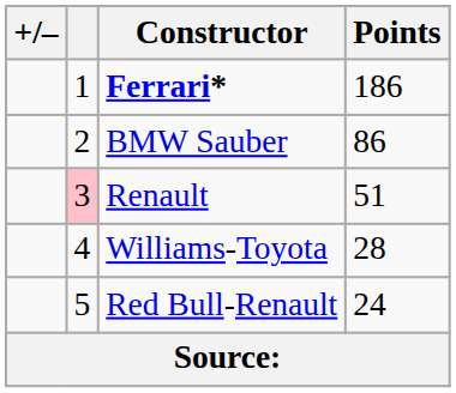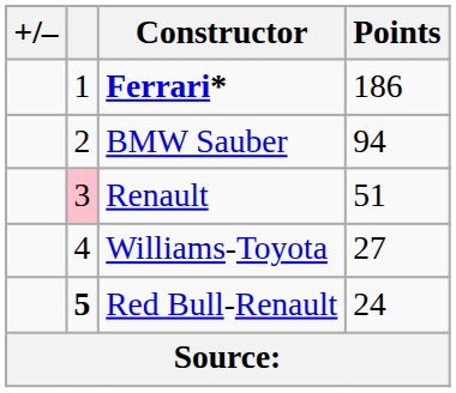BMW Sauber | Points: 86 -> 94
Williams-Toyota | Points: 28 -> 27
Red Bull-Renault | column 2: normal -> bold
